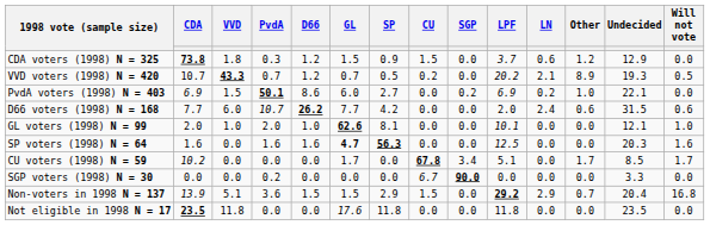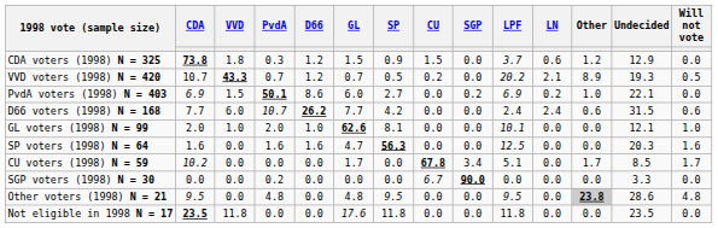D66 voters (1998) N = 168 | LPF: 2.0 -> 2.4
SP voters (1998) N = 64 | GL: bold -> normal
+ row: Other voters (1998) N = 21 | 9.5 | 0.0 | 4.8 | 0.0 | 4.8 | 9.5 | 0.0 | 0.0 | 9.5 | 0.0 | 23.8 | 28.6 | 4.8
- row: Non‑voters in 1998 N = 137 | 13.9 | 5.1 | 3.6 | 1.5 | 1.5 | 2.9 | 1.5 | 0.0 | 29.2 | 2.9 | 0.7 | 20.4 | 16.8
